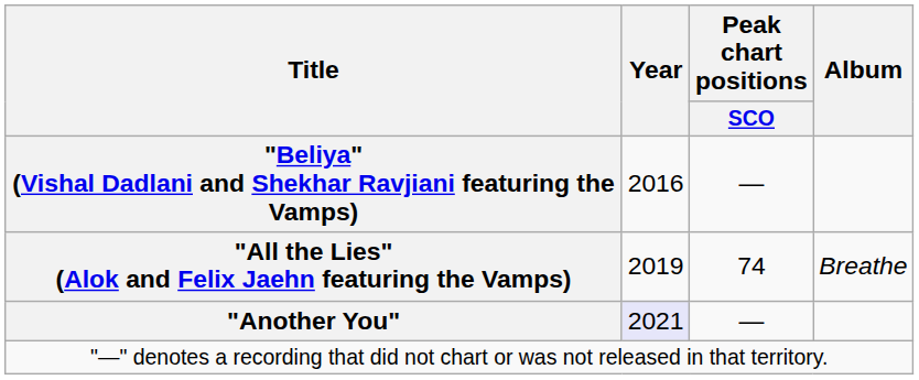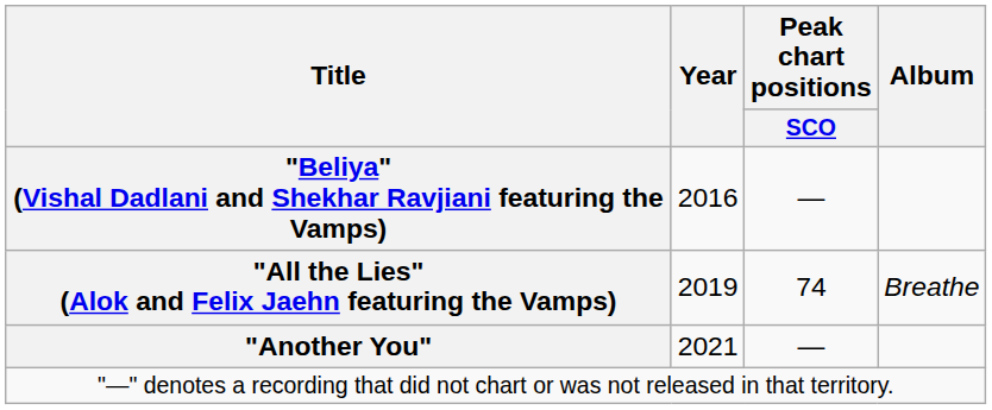"Another You" | Year: lavender background -> no background
